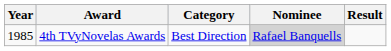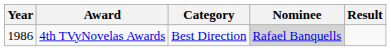4th TVyNovelas Awards | Year: 1985 -> 1986
